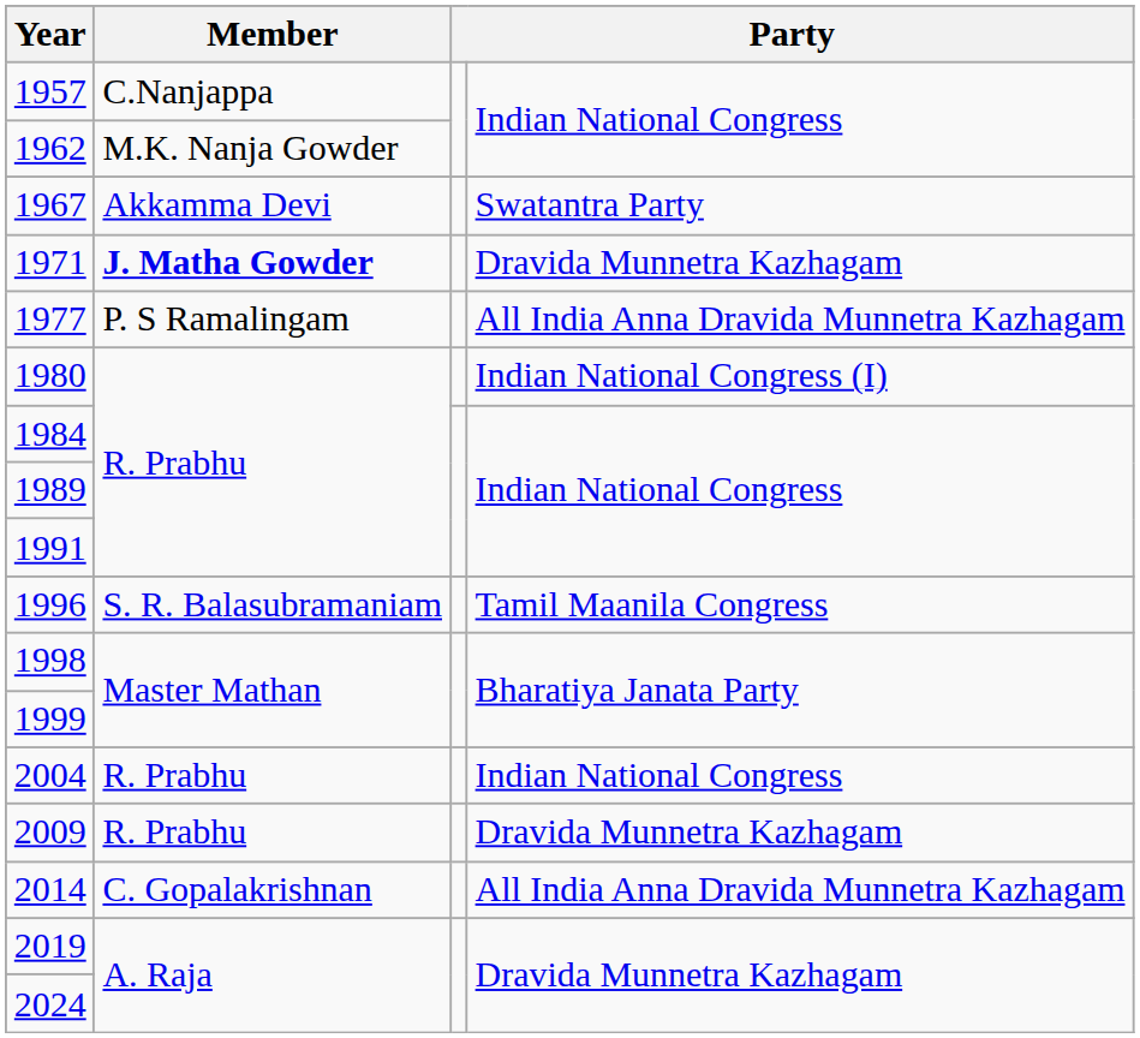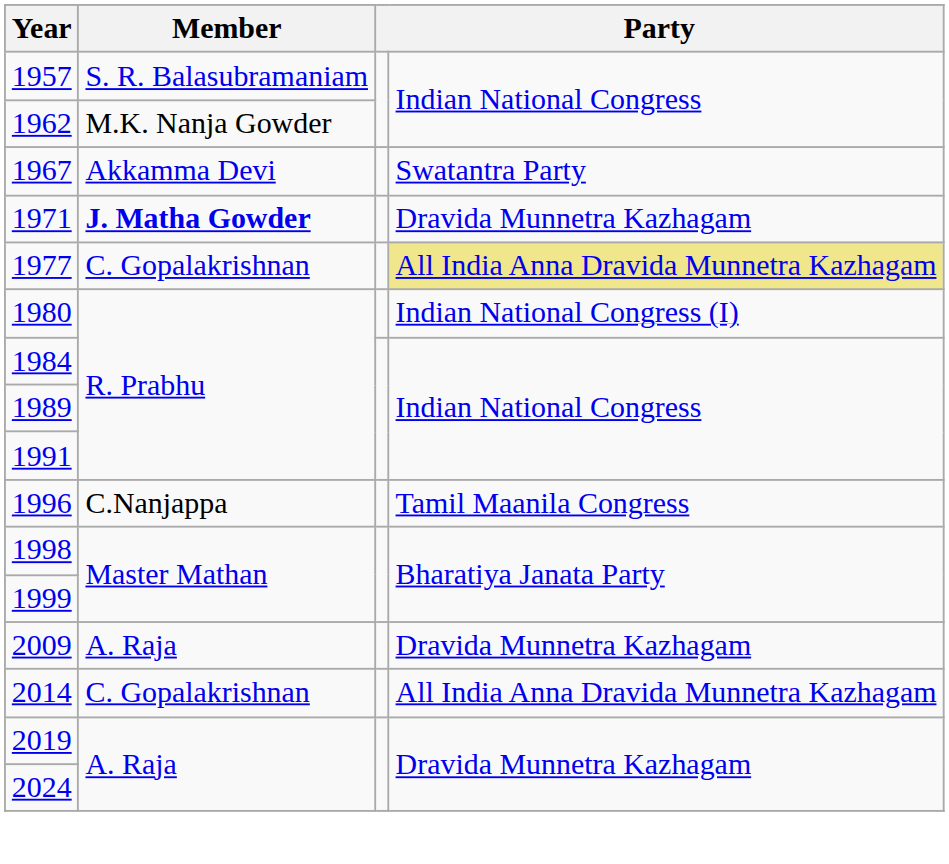1957 | Member: C.Nanjappa -> S. R. Balasubramaniam
1977 | Member: P. S Ramalingam -> C. Gopalakrishnan
1977 | column 4: no background -> khaki background
1996 | Member: S. R. Balasubramaniam -> C.Nanjappa
- row: 2004 | R. Prabhu | Indian National Congress
2009 | Member: R. Prabhu -> A. Raja
